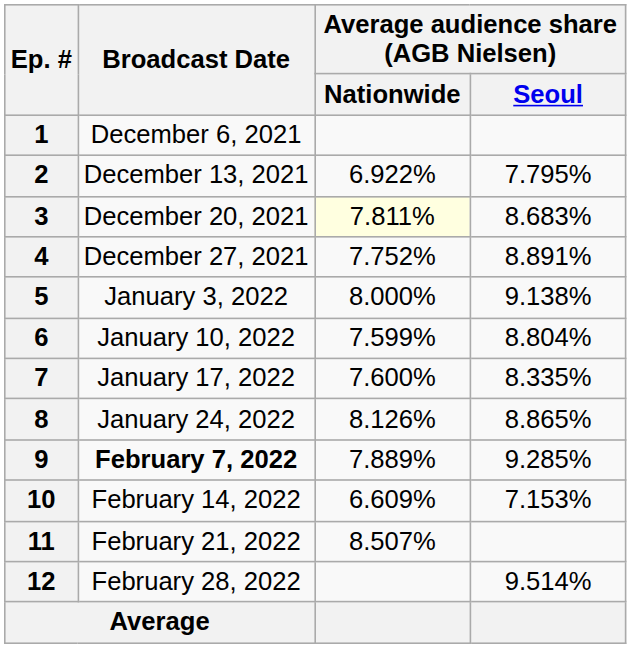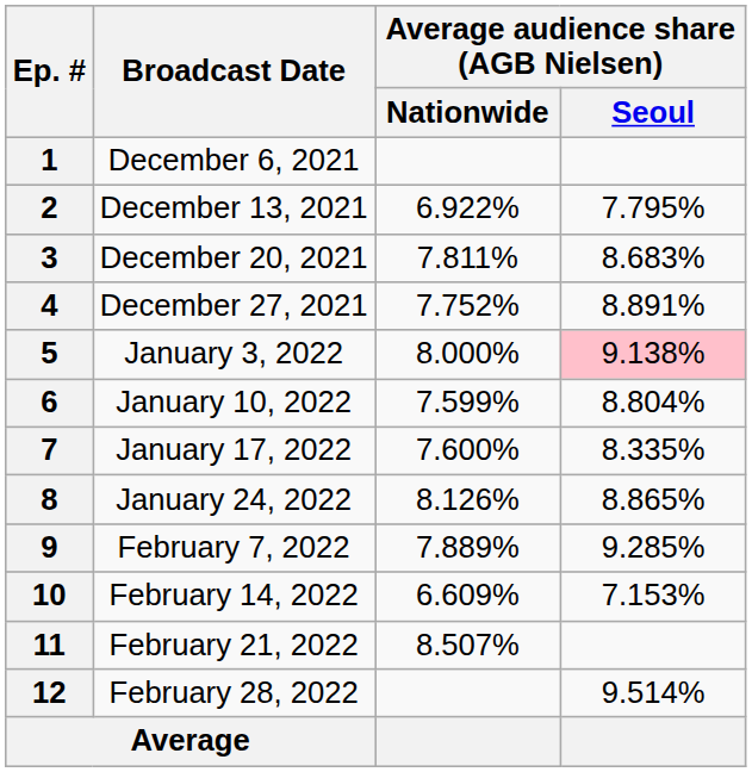3 | Average audience share (AGB Nielsen) / Nationwide: lightyellow background -> no background
5 | Average audience share (AGB Nielsen) / Seoul: no background -> pink background
9 | Broadcast Date: bold -> normal
